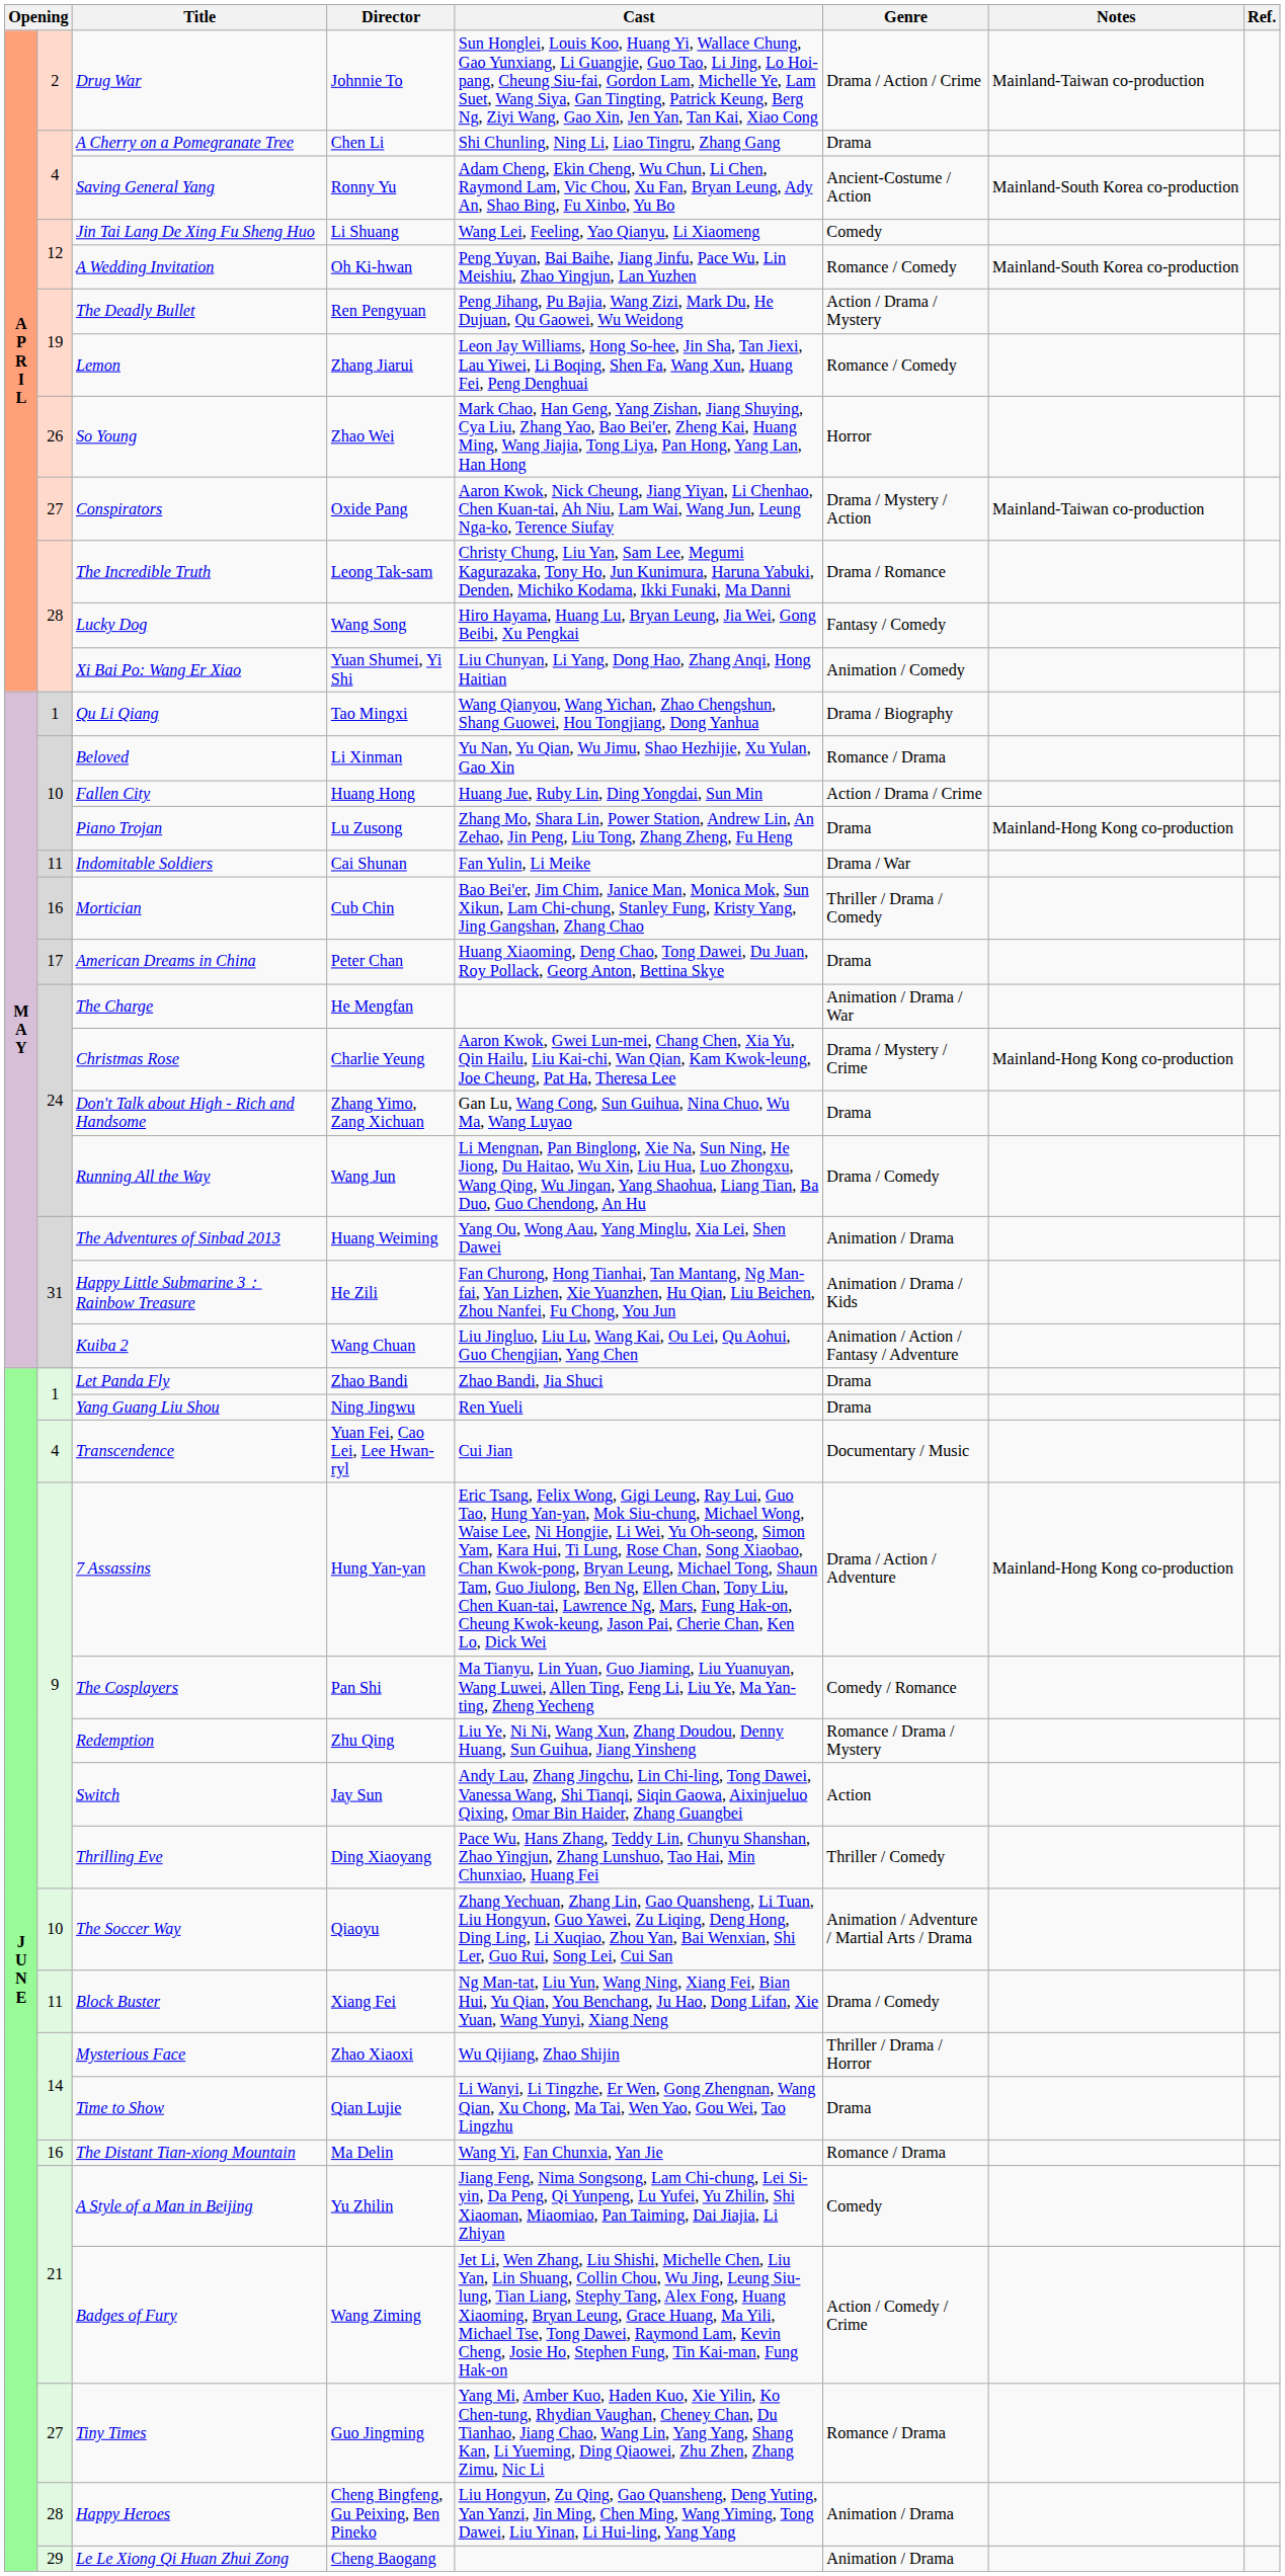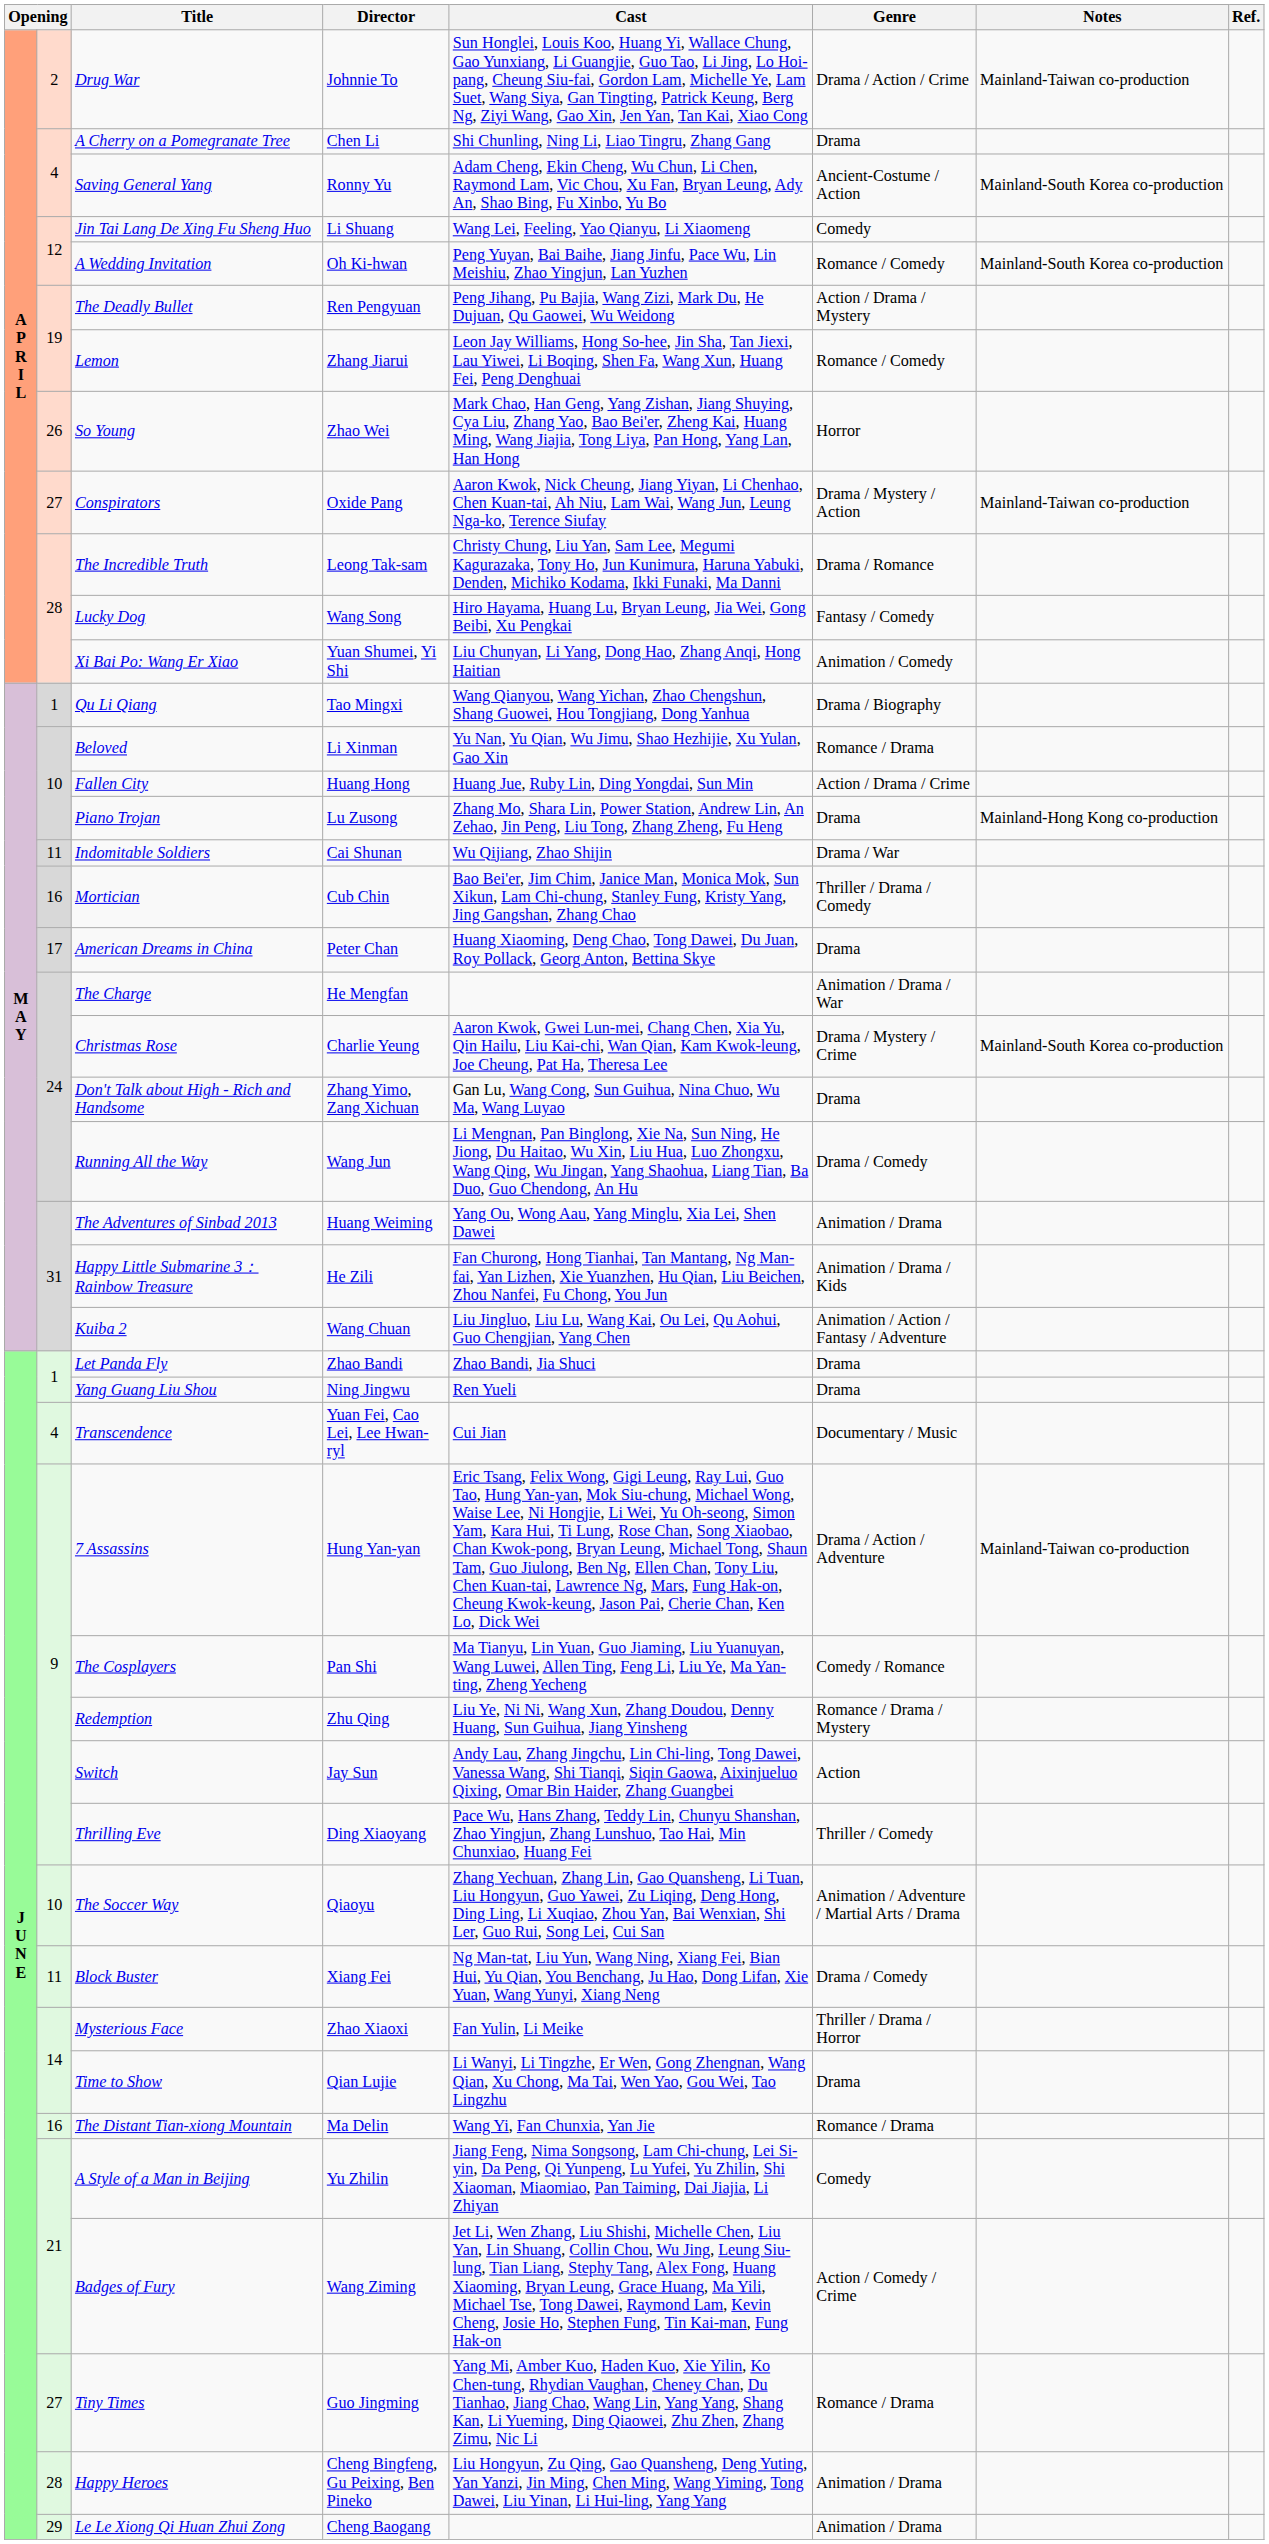Indomitable Soldiers | Cast: Fan Yulin, Li Meike -> Wu Qijiang, Zhao Shijin
Christmas Rose | Notes: Mainland-Hong Kong co-production -> Mainland-South Korea co-production
7 Assassins | Notes: Mainland-Hong Kong co-production -> Mainland-Taiwan co-production
Mysterious Face | Cast: Wu Qijiang, Zhao Shijin -> Fan Yulin, Li Meike
